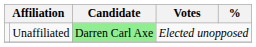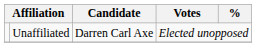Unaffiliated | Candidate: lightgreen background -> no background
